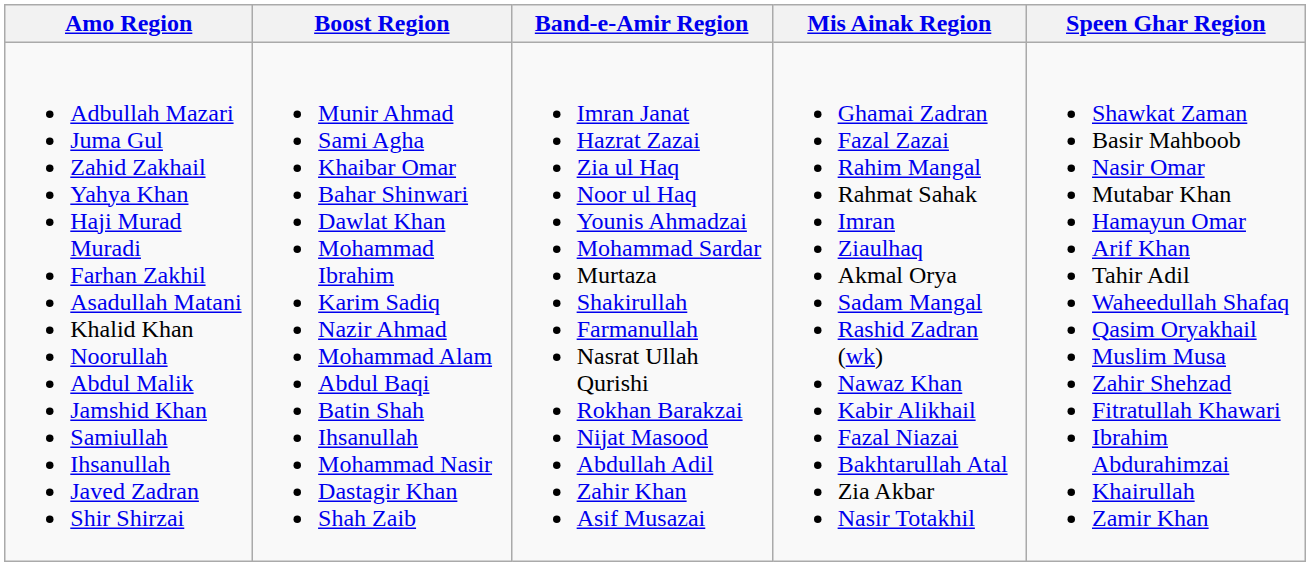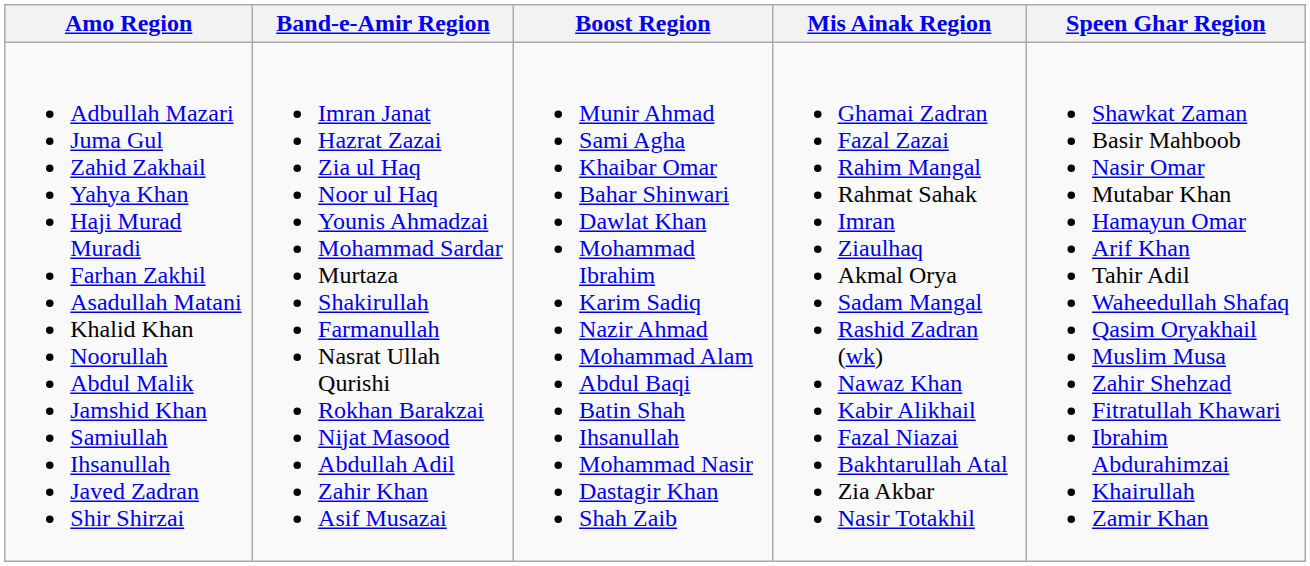columns swapped: Band-e-Amir Region <-> Boost Region
